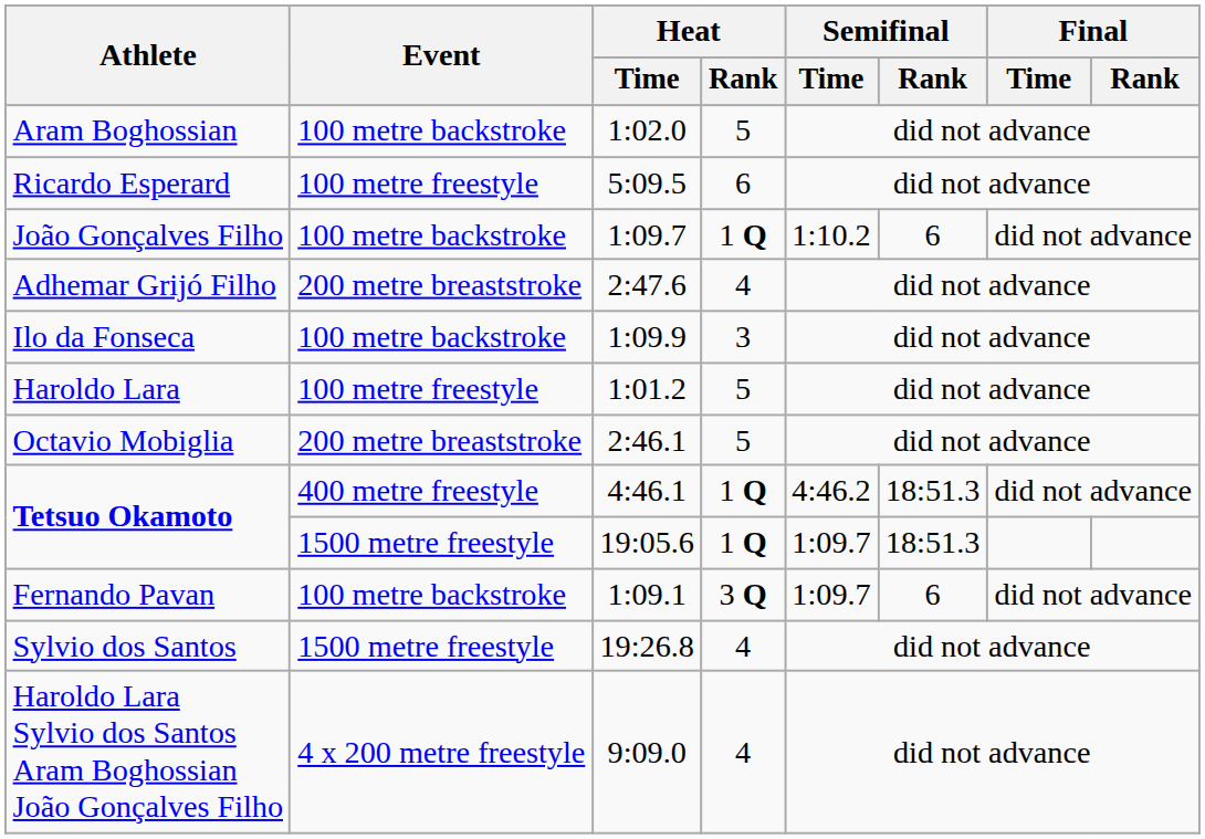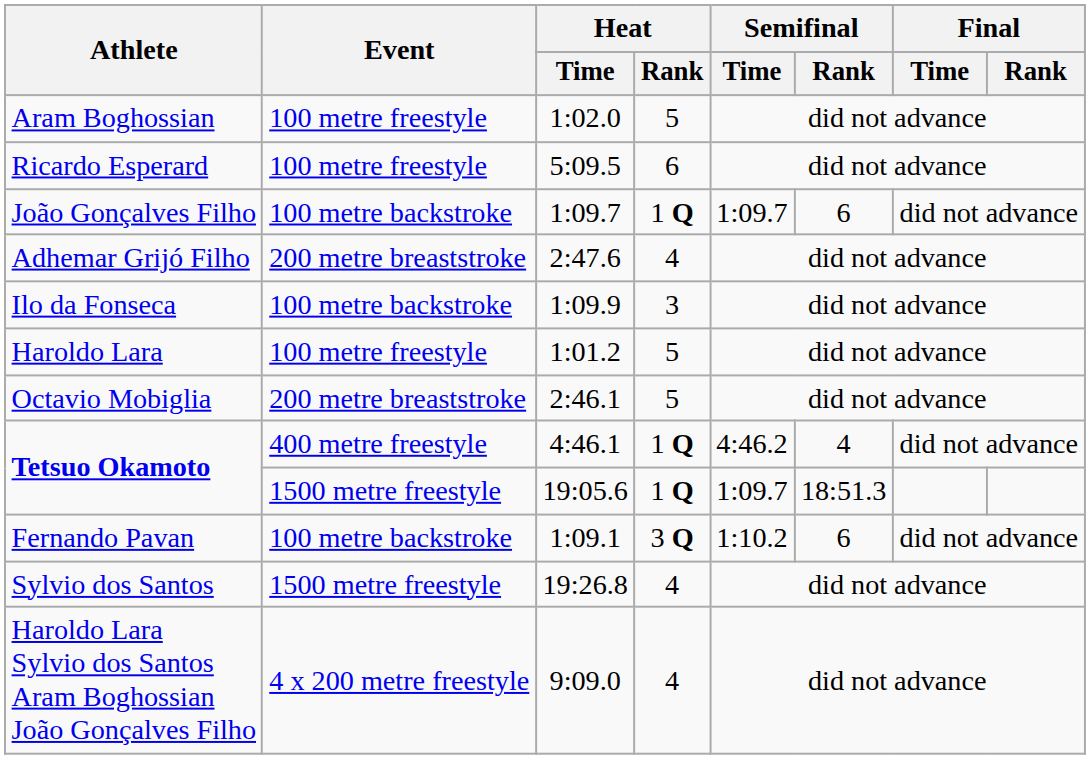Aram Boghossian | Event: 100 metre backstroke -> 100 metre freestyle
João Gonçalves Filho | Semifinal / Time: 1:10.2 -> 1:09.7
Tetsuo Okamoto / 4:46.1 | Semifinal / Rank: 18:51.3 -> 4
Fernando Pavan | Semifinal / Time: 1:09.7 -> 1:10.2
